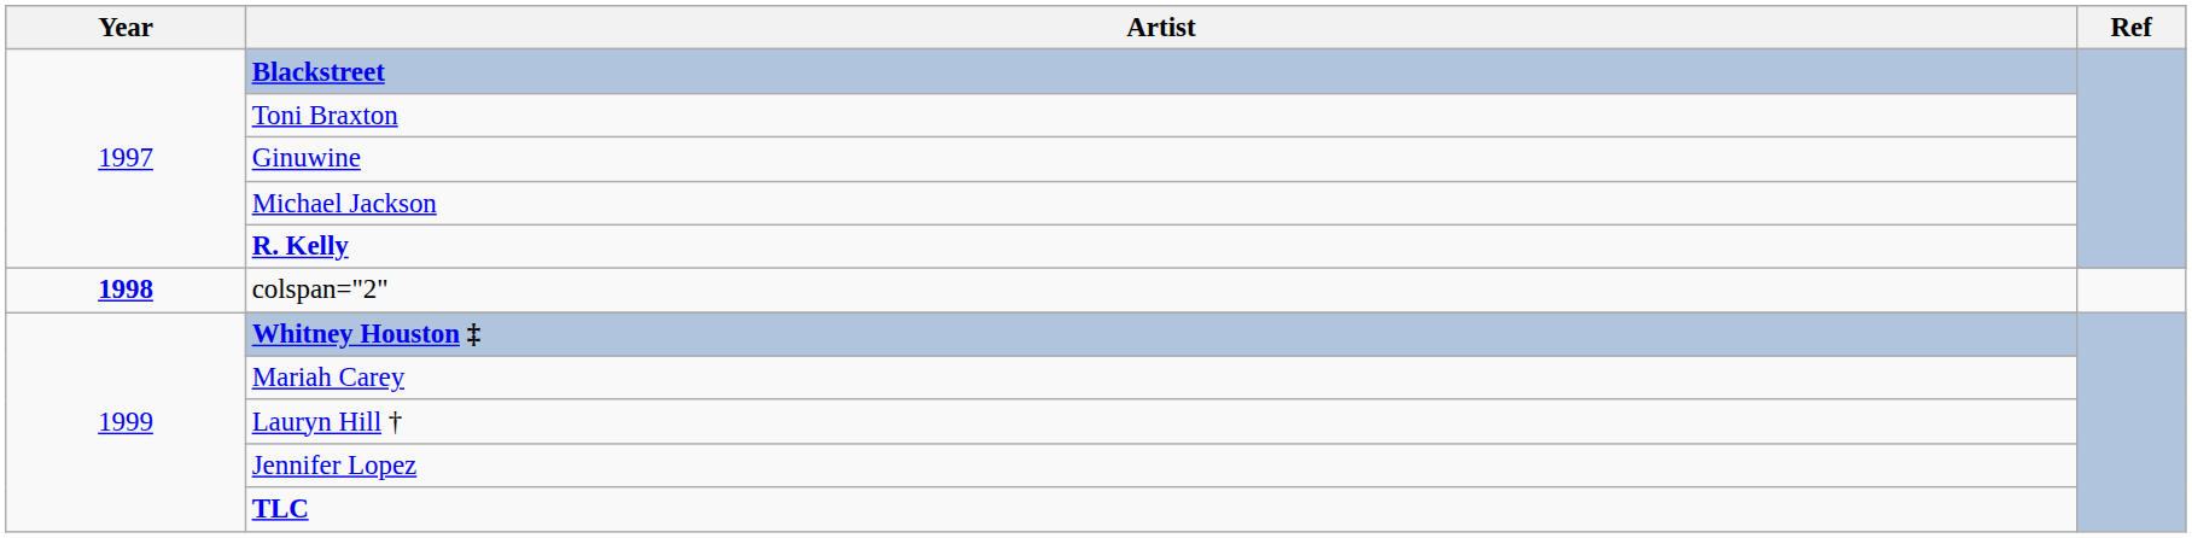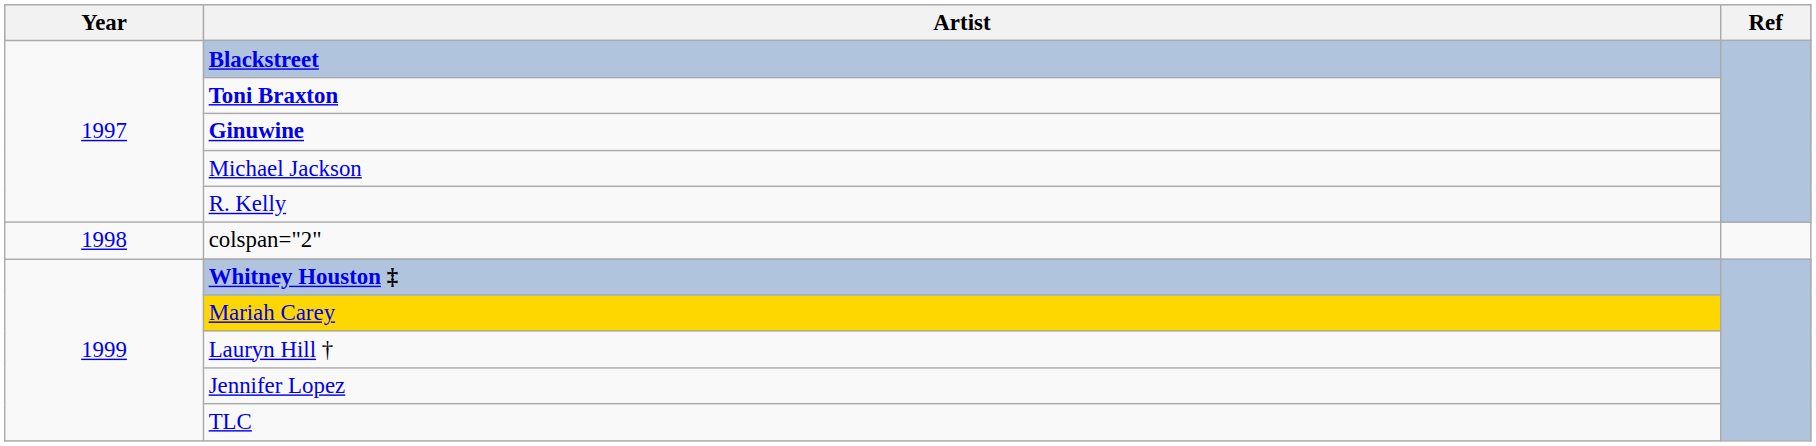Toni Braxton | Artist: normal -> bold
Ginuwine | Artist: normal -> bold
R. Kelly | Artist: bold -> normal
colspan="2" | Year: bold -> normal
Mariah Carey | Artist: no background -> gold background
TLC | Artist: bold -> normal
